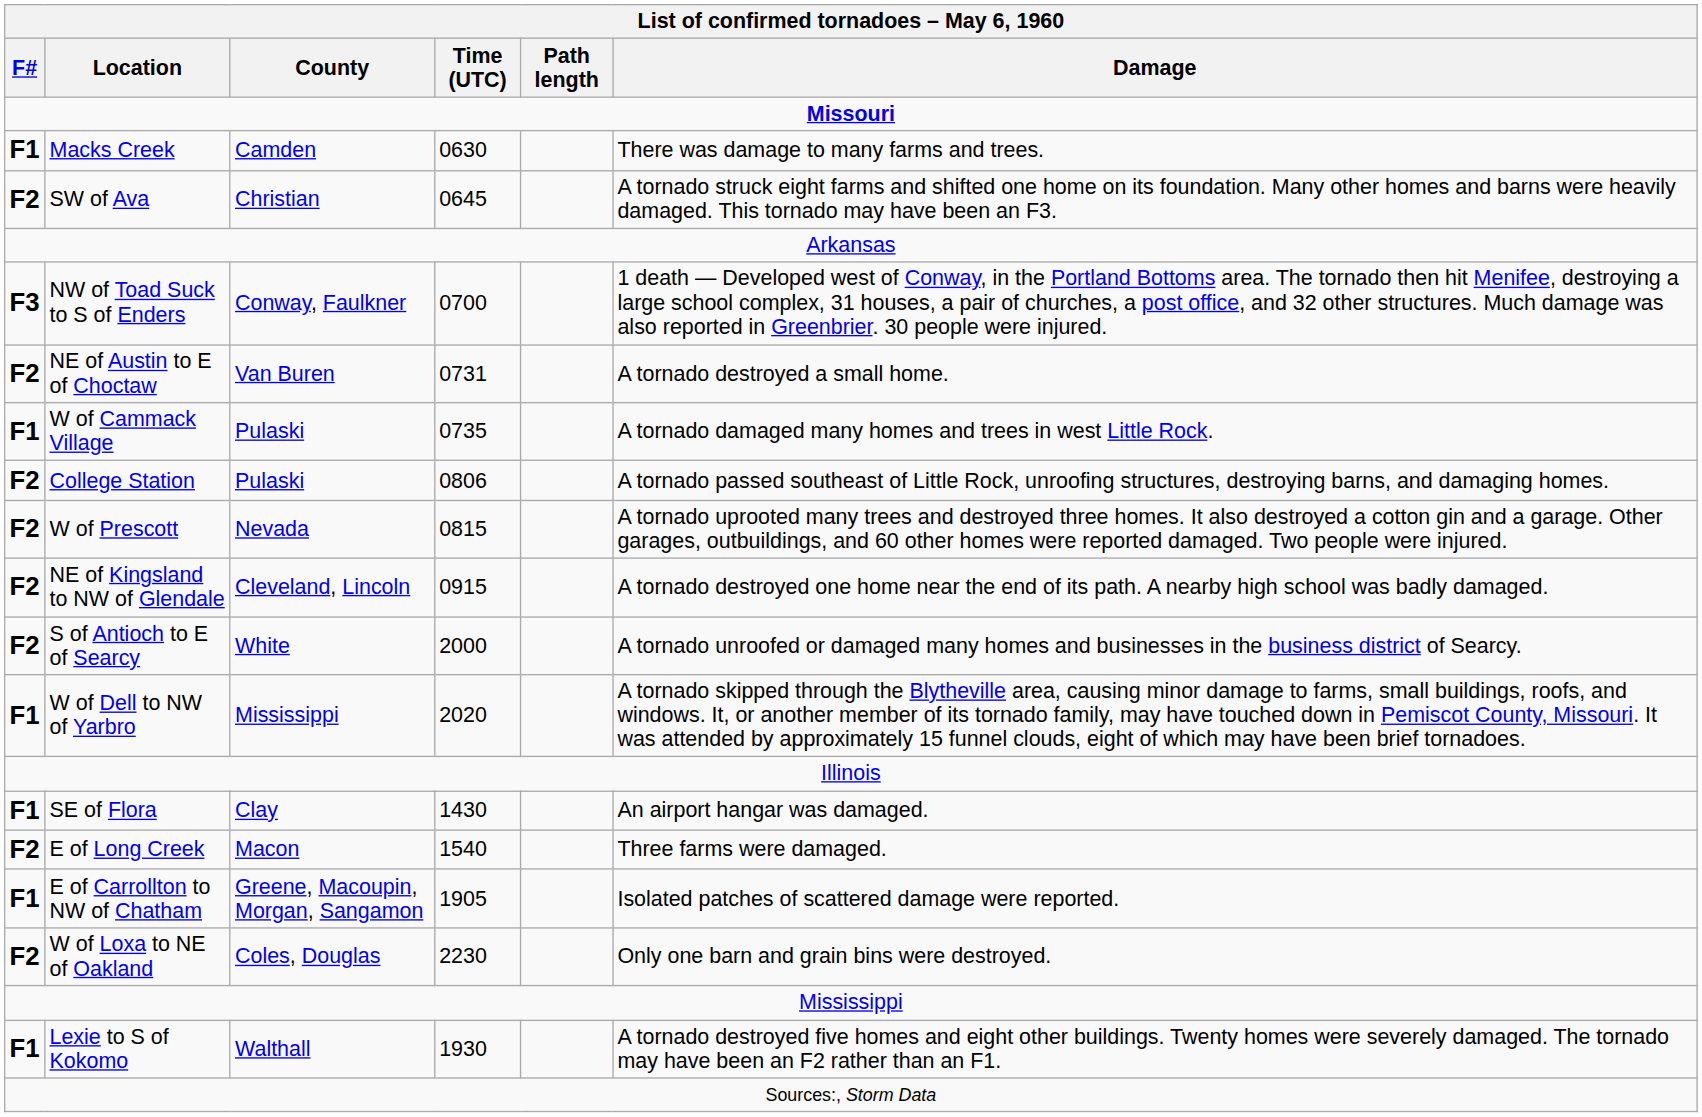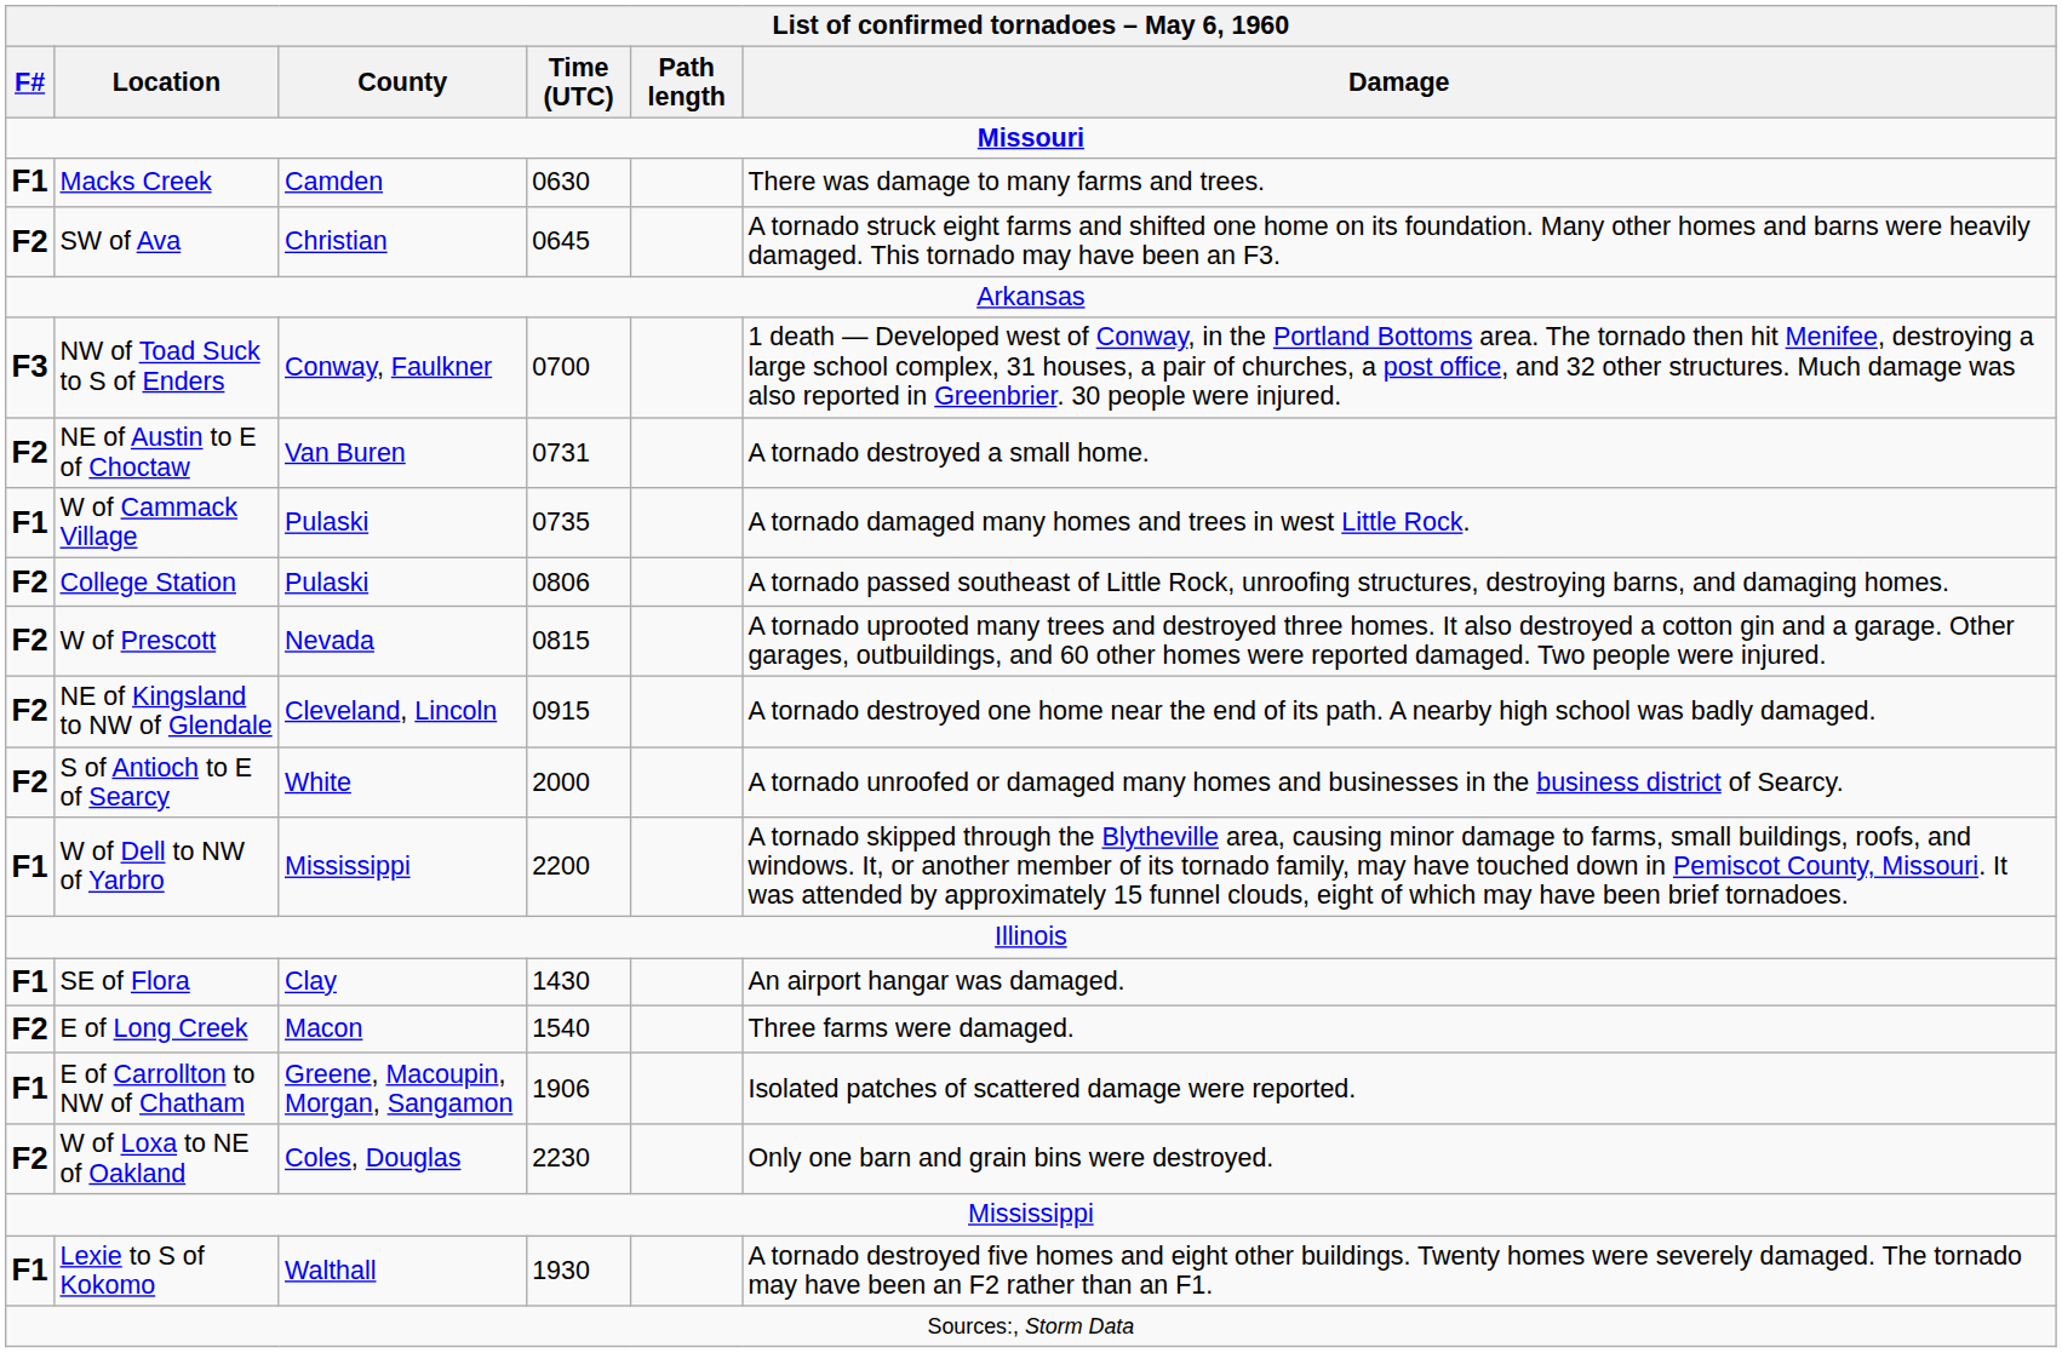W of Dell to NW of Yarbro | List of confirmed tornadoes – May 6, 1960 / Time (UTC): 2020 -> 2200
E of Carrollton to NW of Chatham | List of confirmed tornadoes – May 6, 1960 / Time (UTC): 1905 -> 1906
